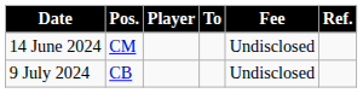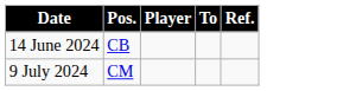- column: Fee | Undisclosed | Undisclosed
14 June 2024 | Pos.: CM -> CB
9 July 2024 | Pos.: CB -> CM
